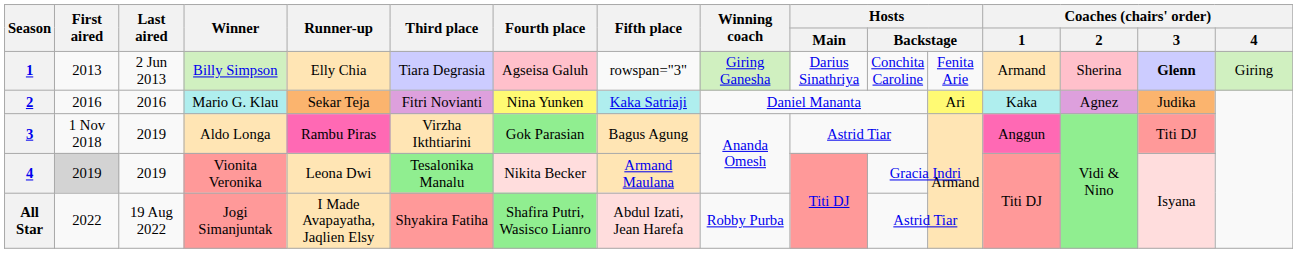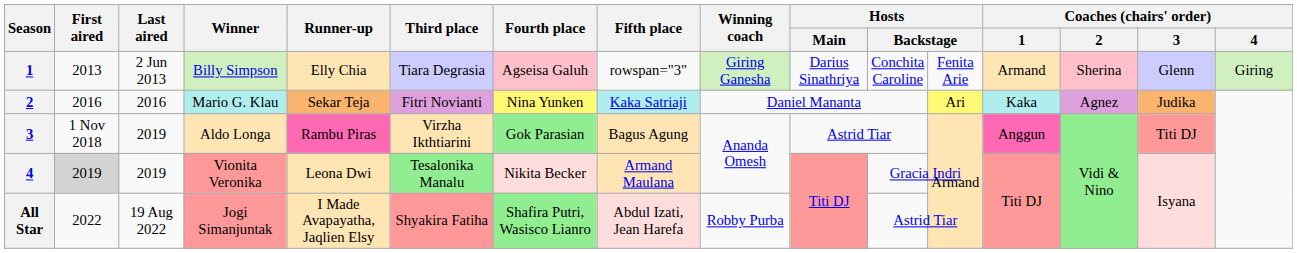Billy Simpson | Coaches (chairs' order) / 3: bold -> normal
